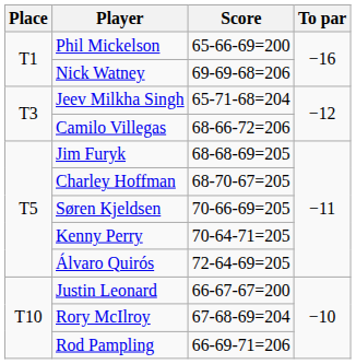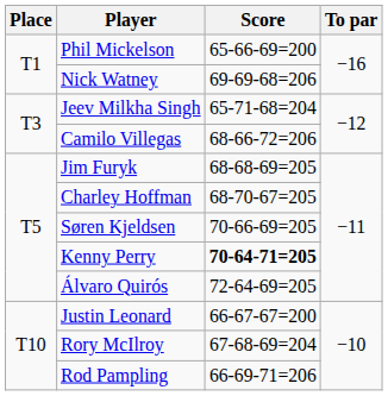Kenny Perry | Score: normal -> bold
